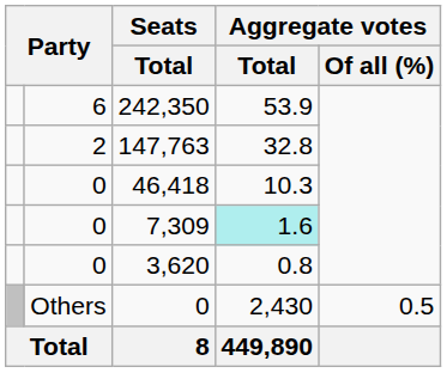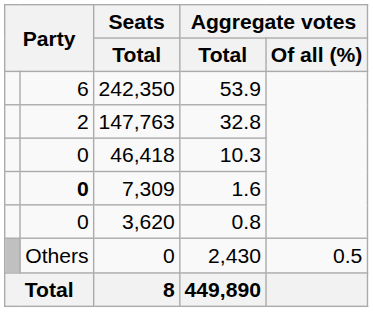7,309 | column 2: normal -> bold
7,309 | Aggregate votes / Total: paleturquoise background -> no background
